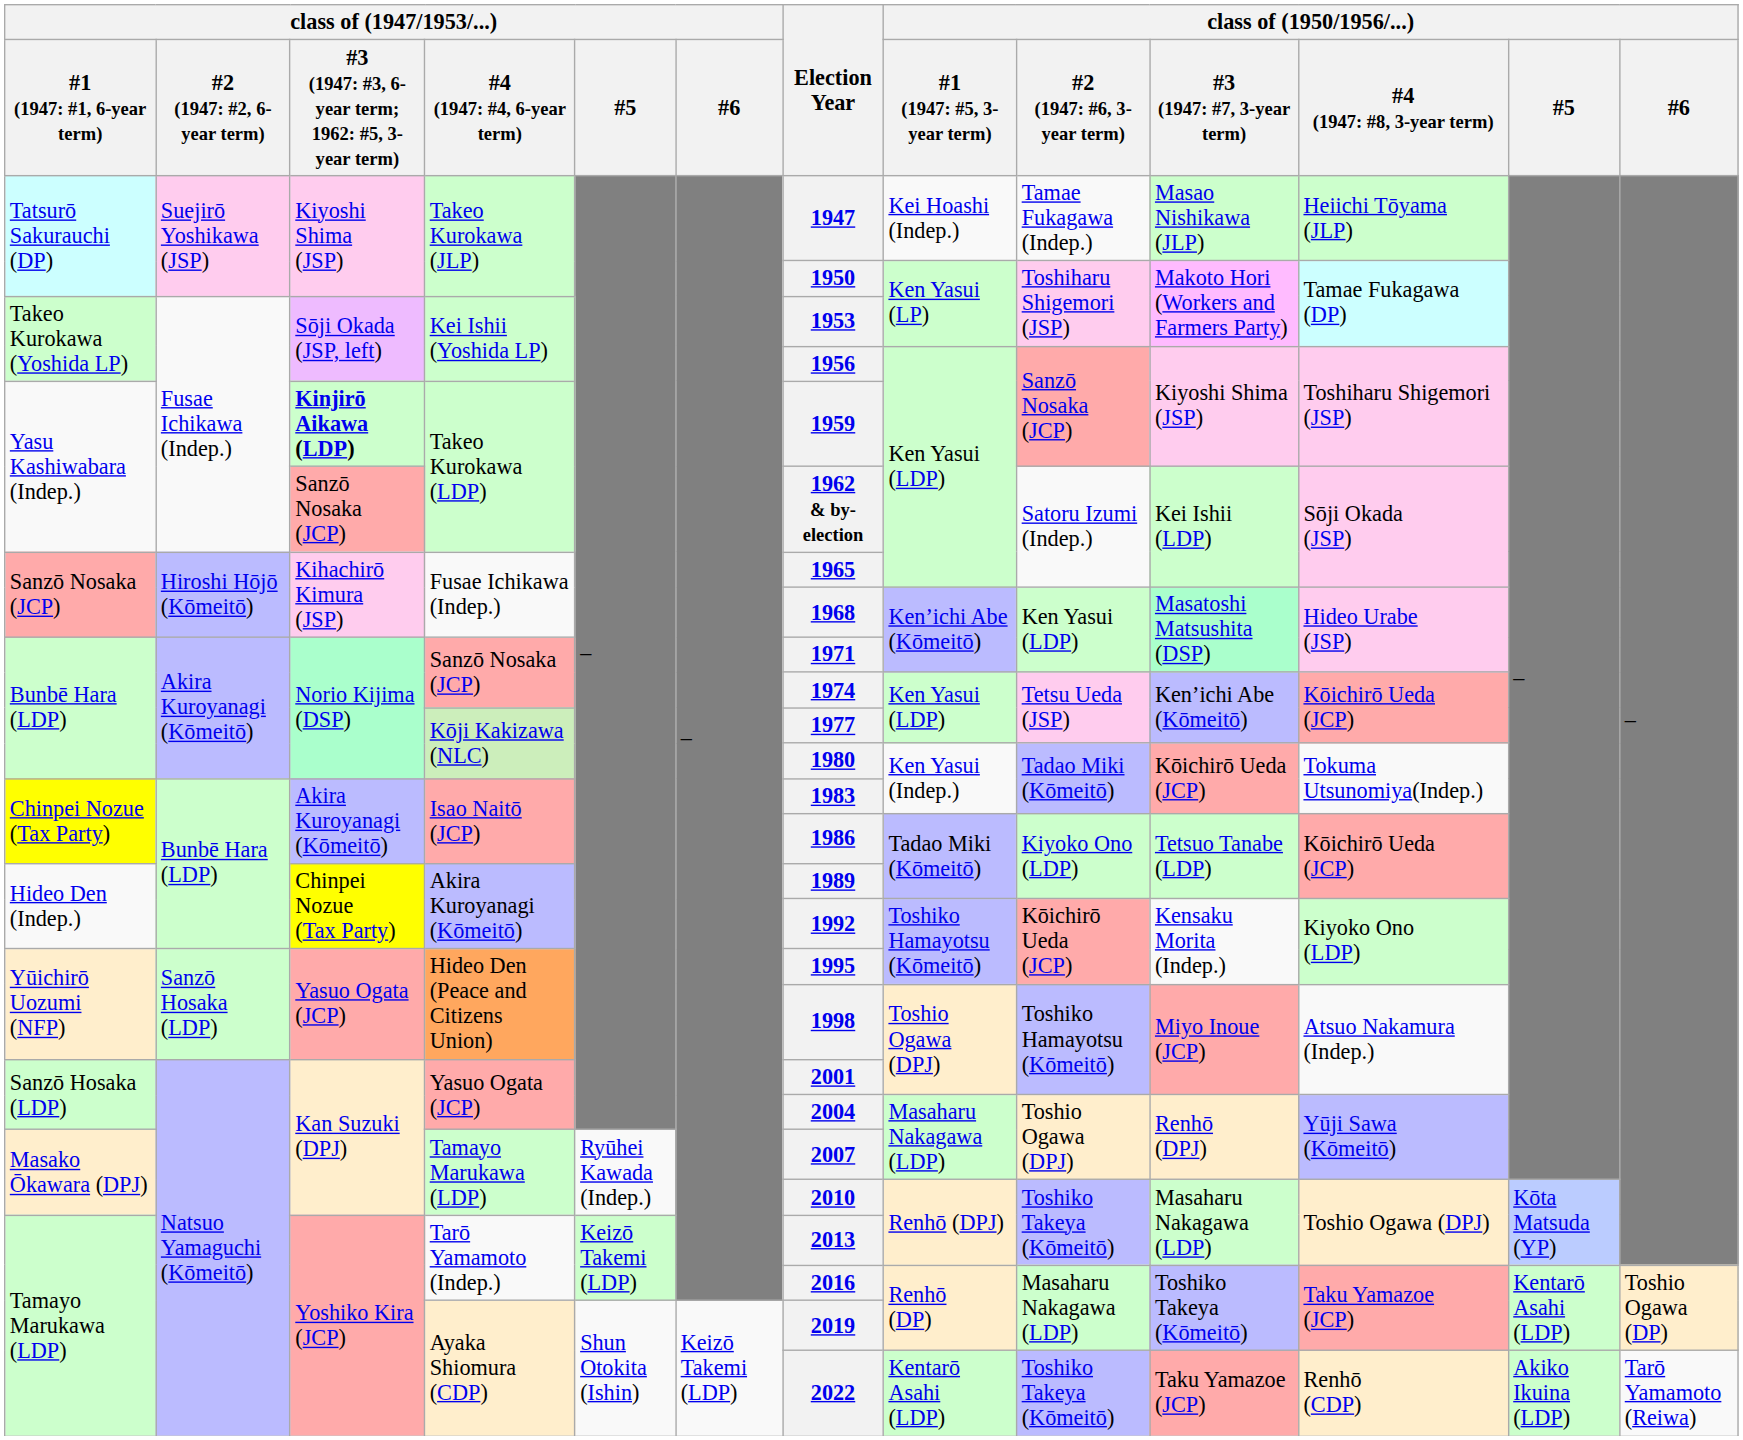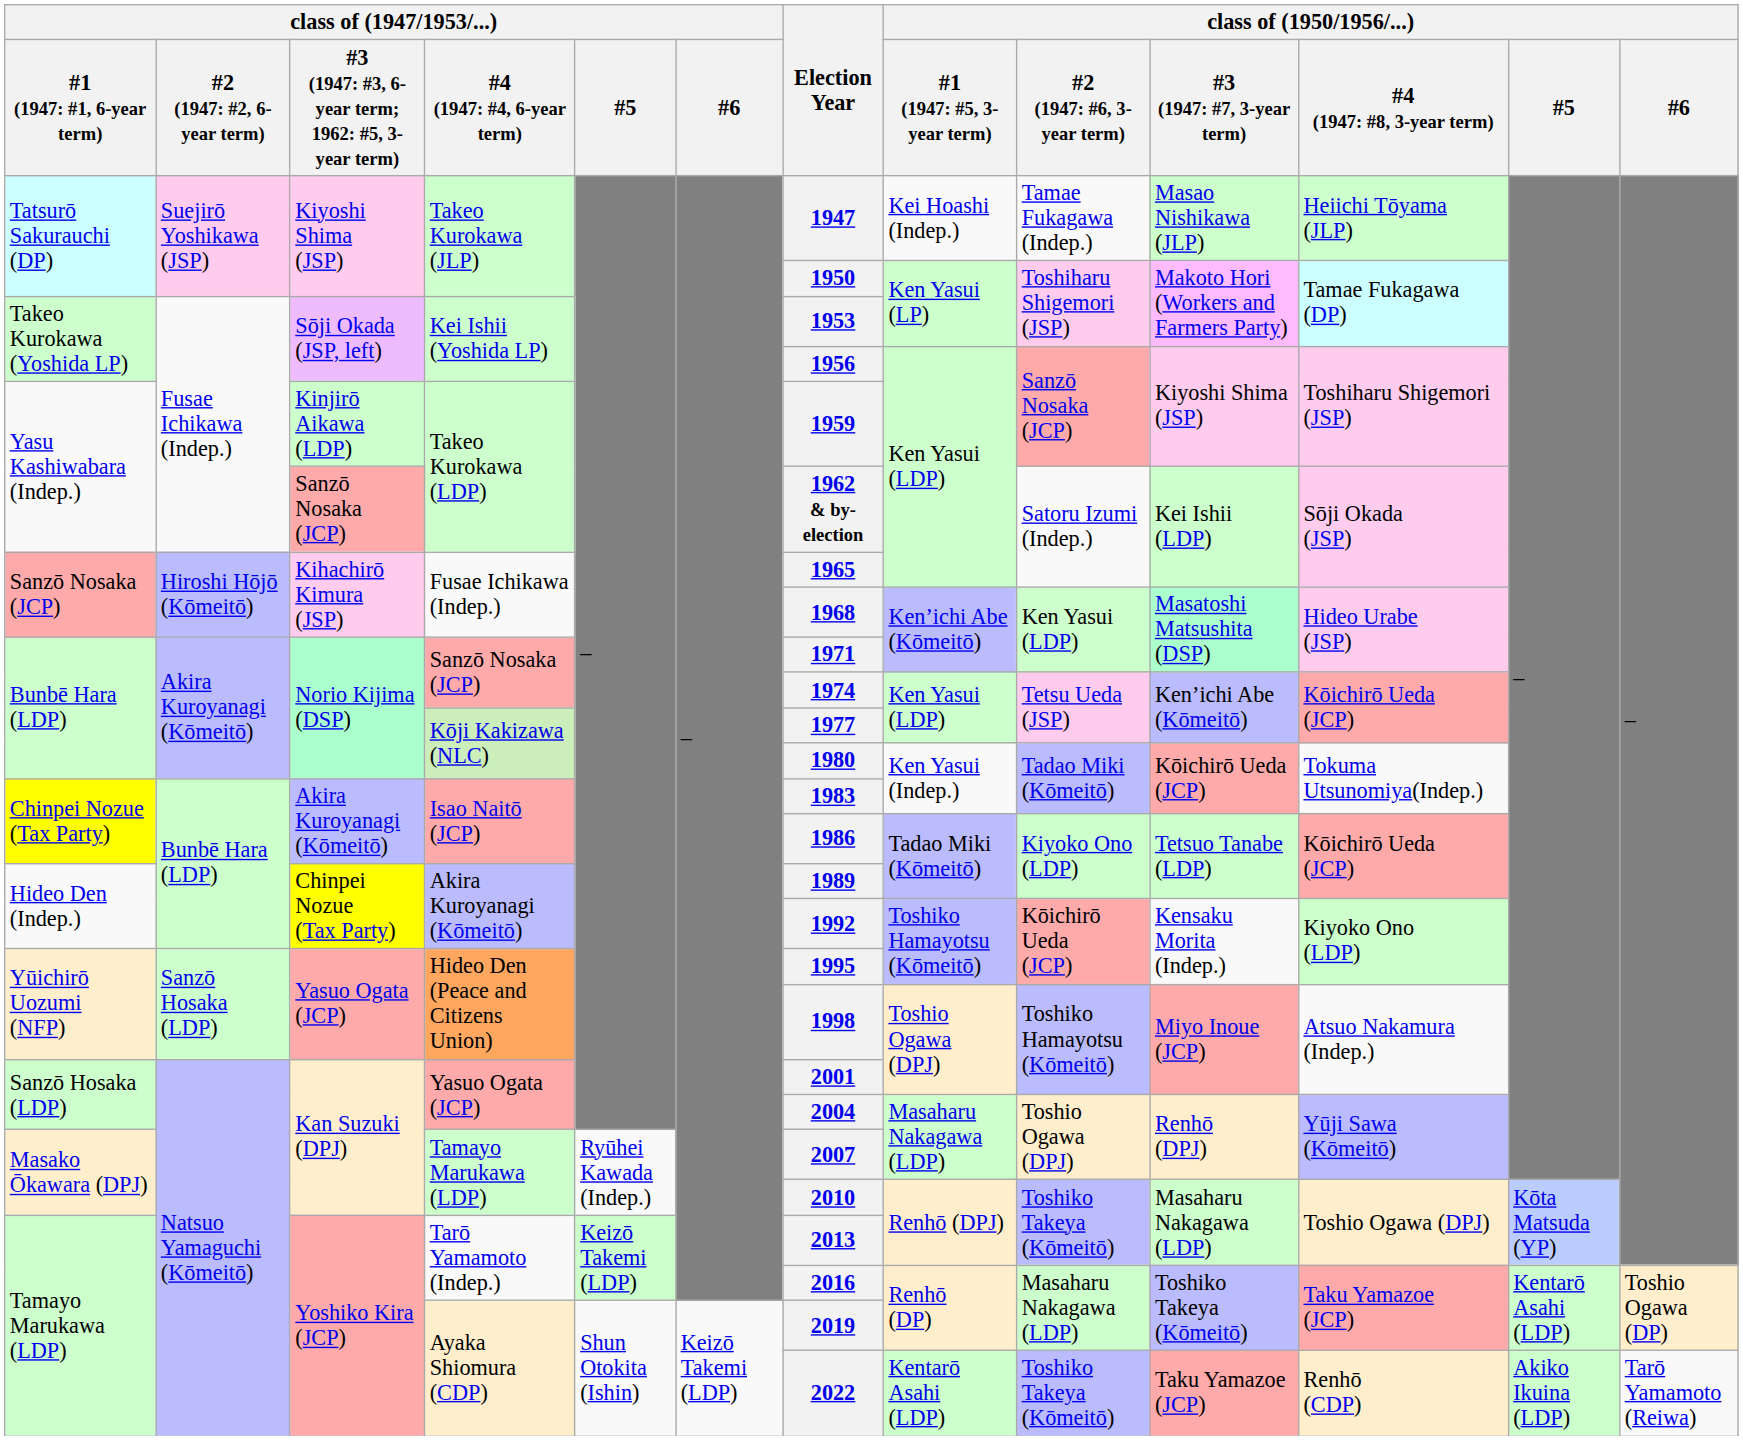Kinjirō Aikawa (LDP) / Takeo Kurokawa (LDP) | column 3: bold -> normal
